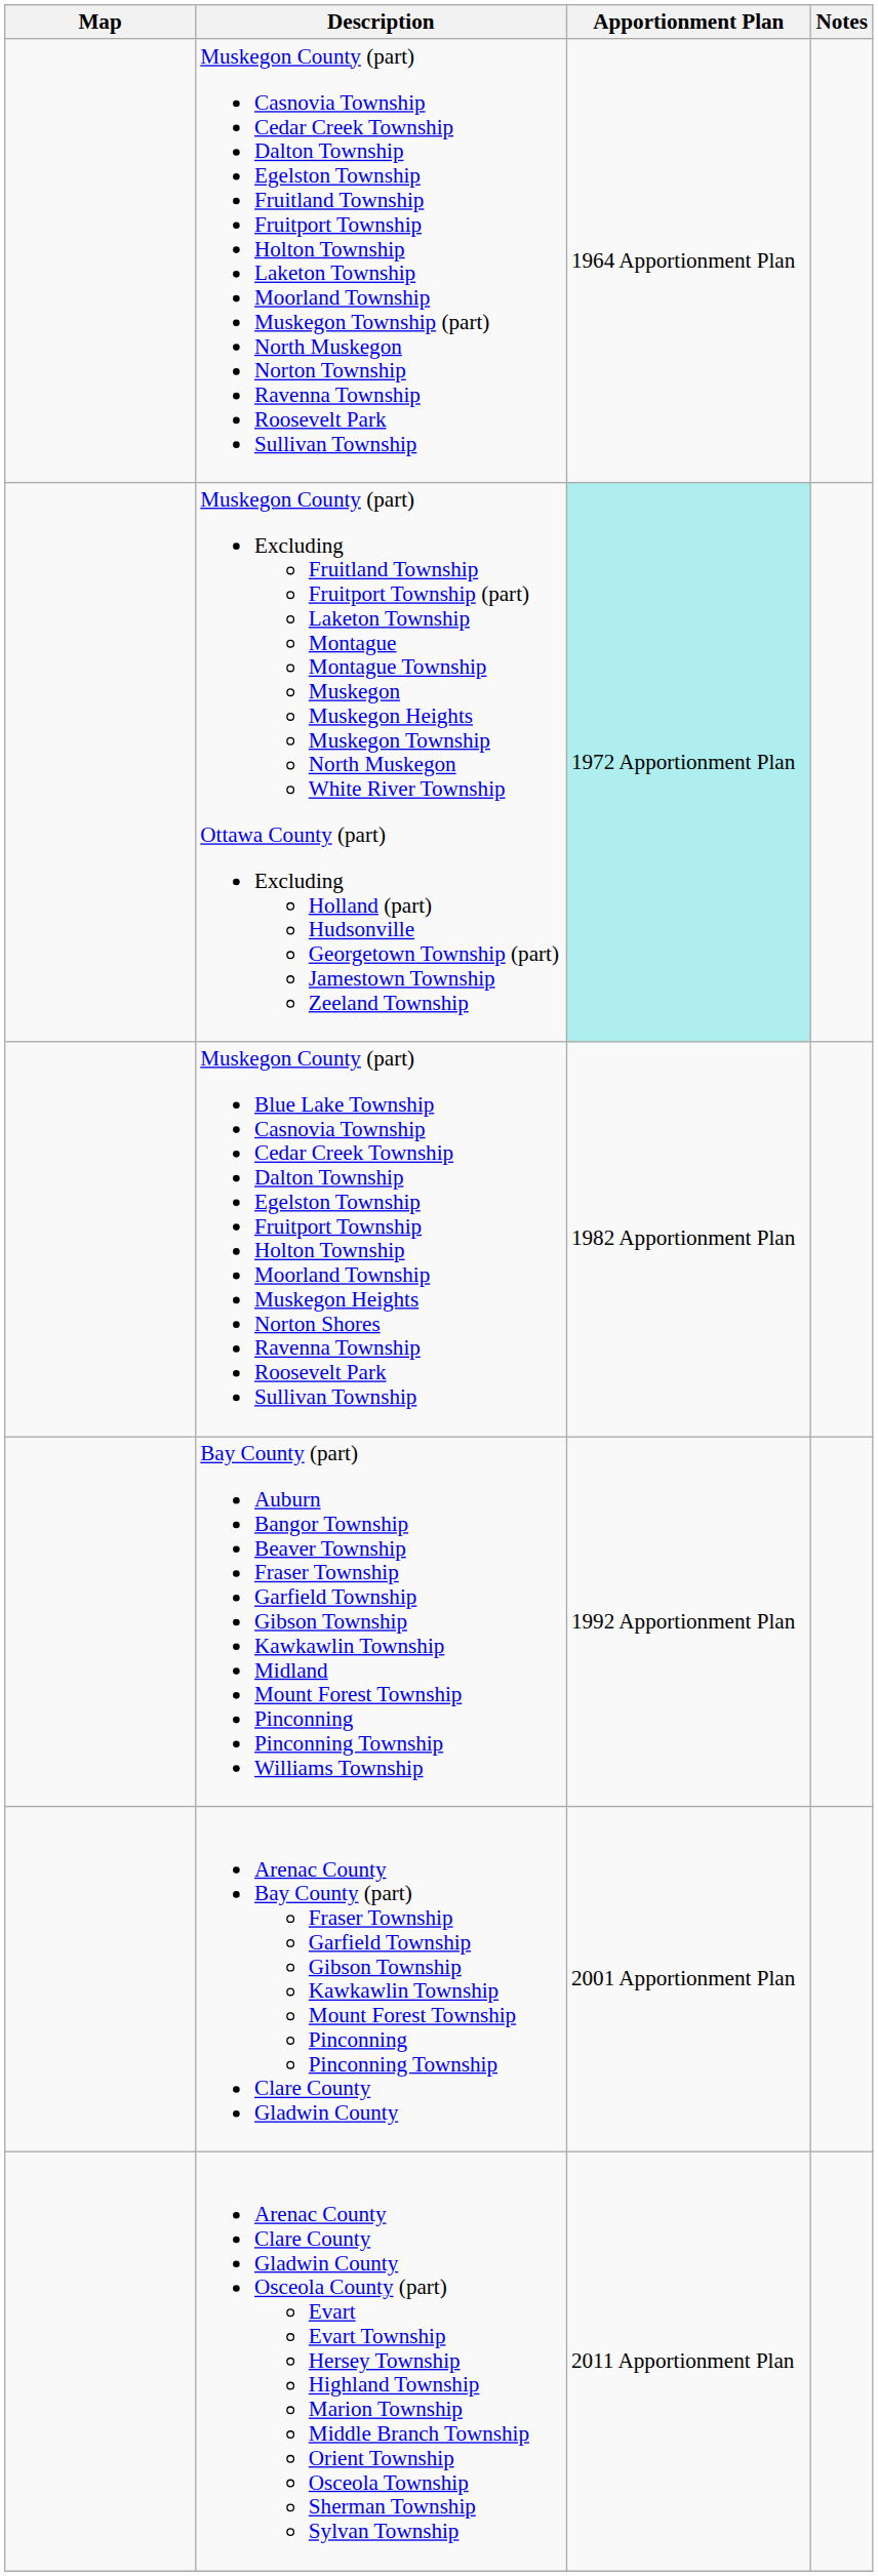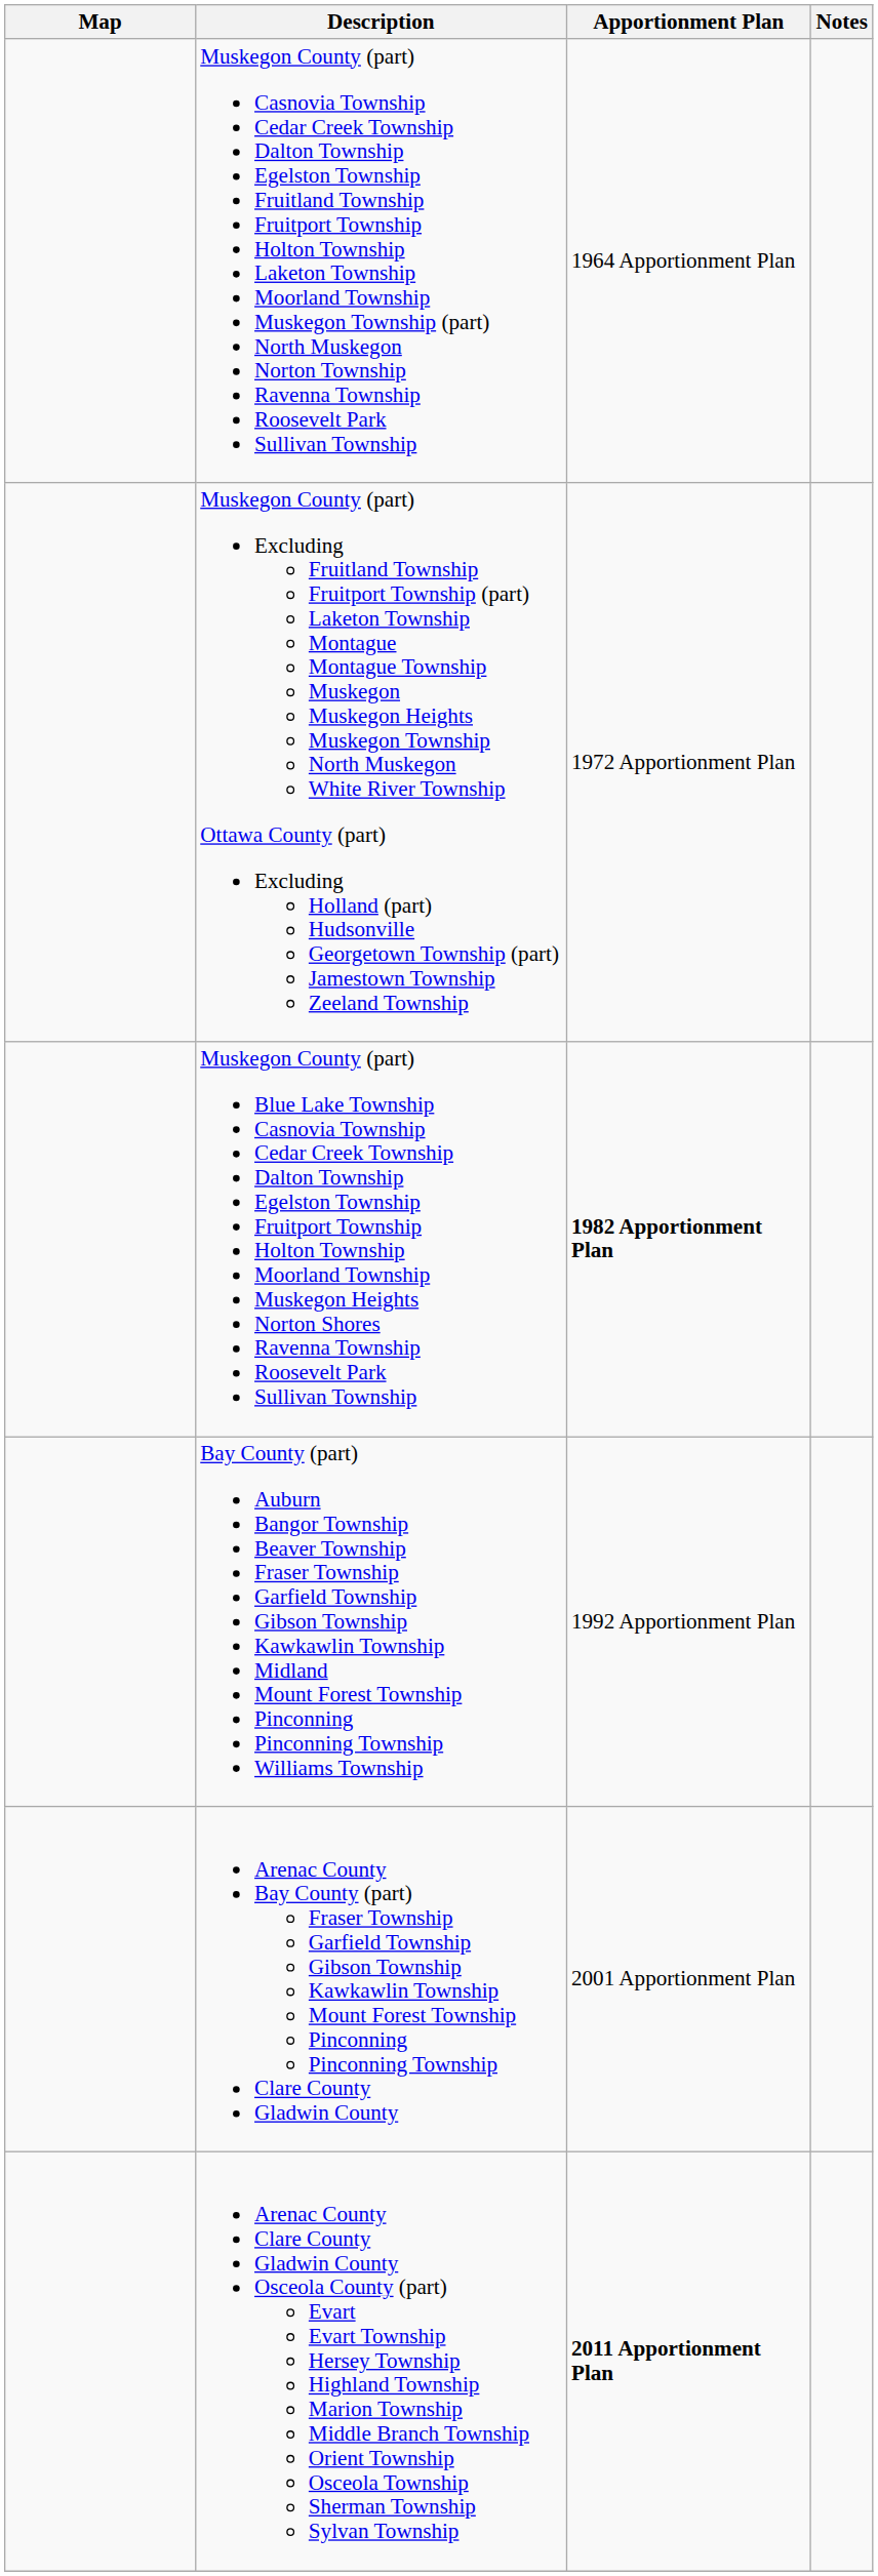row 3 | Apportionment Plan: paleturquoise background -> no background
row 4 | Apportionment Plan: normal -> bold
row 7 | Apportionment Plan: normal -> bold
